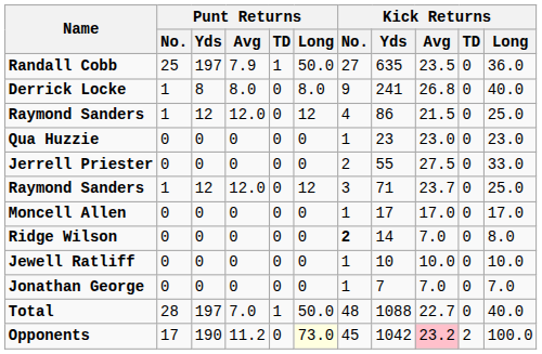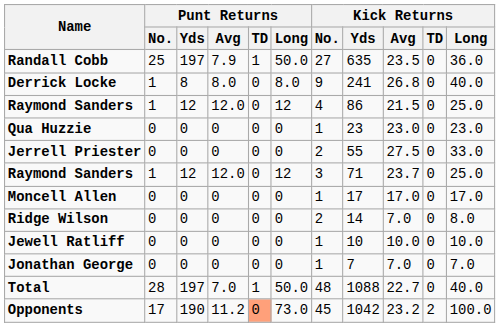Ridge Wilson | Kick Returns / No.: bold -> normal
Opponents | Punt Returns / TD: no background -> lightsalmon background
Opponents | Punt Returns / Long: lightyellow background -> no background
Opponents | Kick Returns / Avg: pink background -> no background
